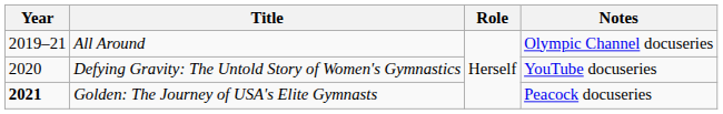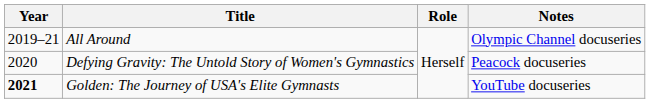Defying Gravity: The Untold Story of Women's Gymnastics | Notes: YouTube docuseries -> Peacock docuseries
Golden: The Journey of USA's Elite Gymnasts | Notes: Peacock docuseries -> YouTube docuseries
